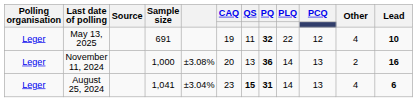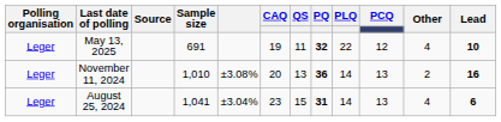November 11, 2024 | Sample size: 1,000 -> 1,010
August 25, 2024 | QS: bold -> normal
